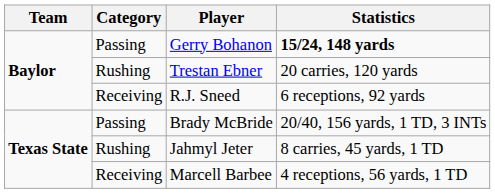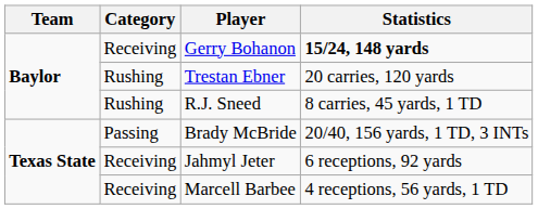Gerry Bohanon | Category: Passing -> Receiving
R.J. Sneed | Category: Receiving -> Rushing
R.J. Sneed | Statistics: 6 receptions, 92 yards -> 8 carries, 45 yards, 1 TD
Jahmyl Jeter | Category: Rushing -> Receiving
Jahmyl Jeter | Statistics: 8 carries, 45 yards, 1 TD -> 6 receptions, 92 yards
